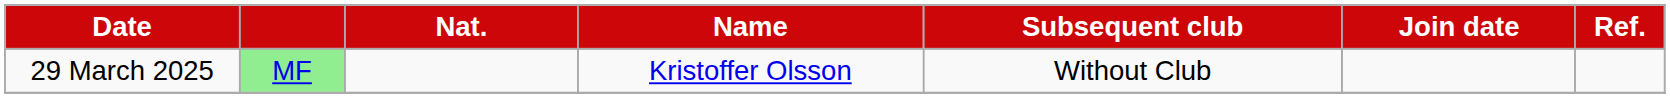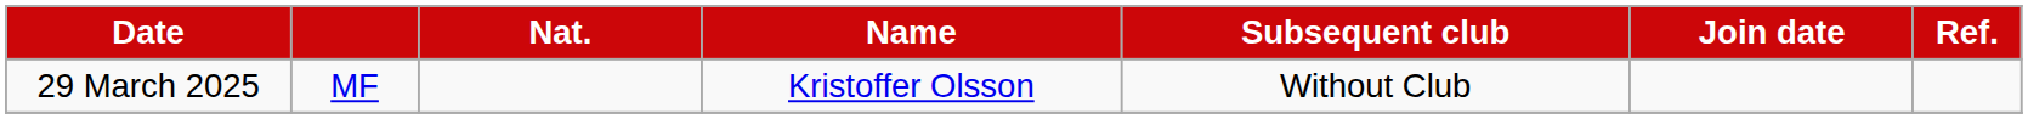29 March 2025 | column 2: lightgreen background -> no background
